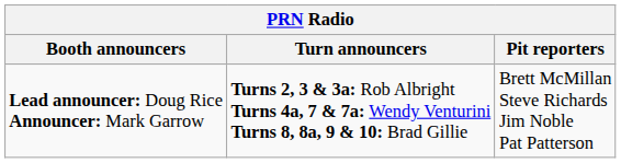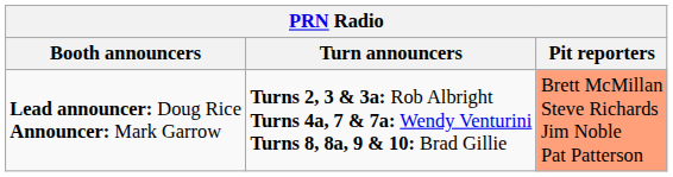Lead announcer: Doug Rice Announcer: Mark Garrow | Pit reporters: no background -> lightsalmon background
